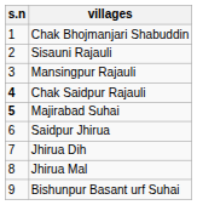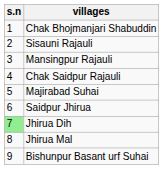Chak Saidpur Rajauli | s.n: bold -> normal
Majirabad Suhai | s.n: bold -> normal
Jhirua Dih | s.n: no background -> lightgreen background
